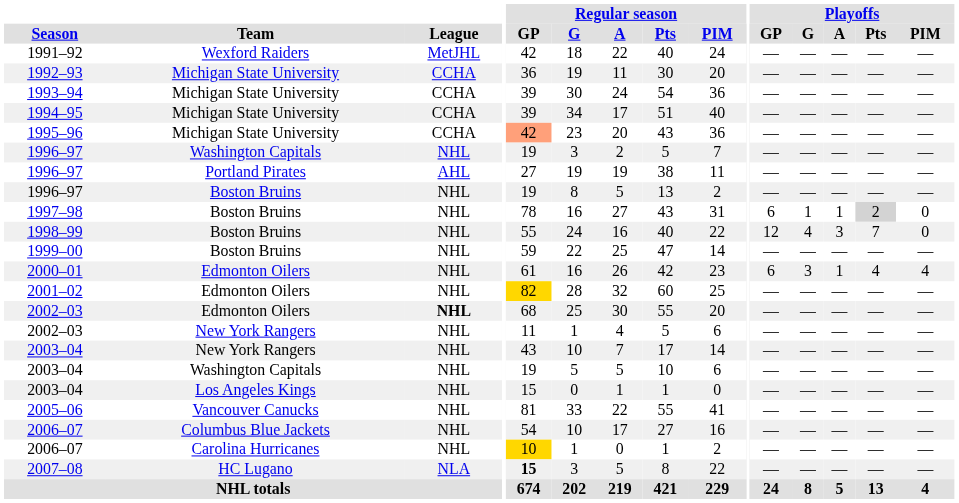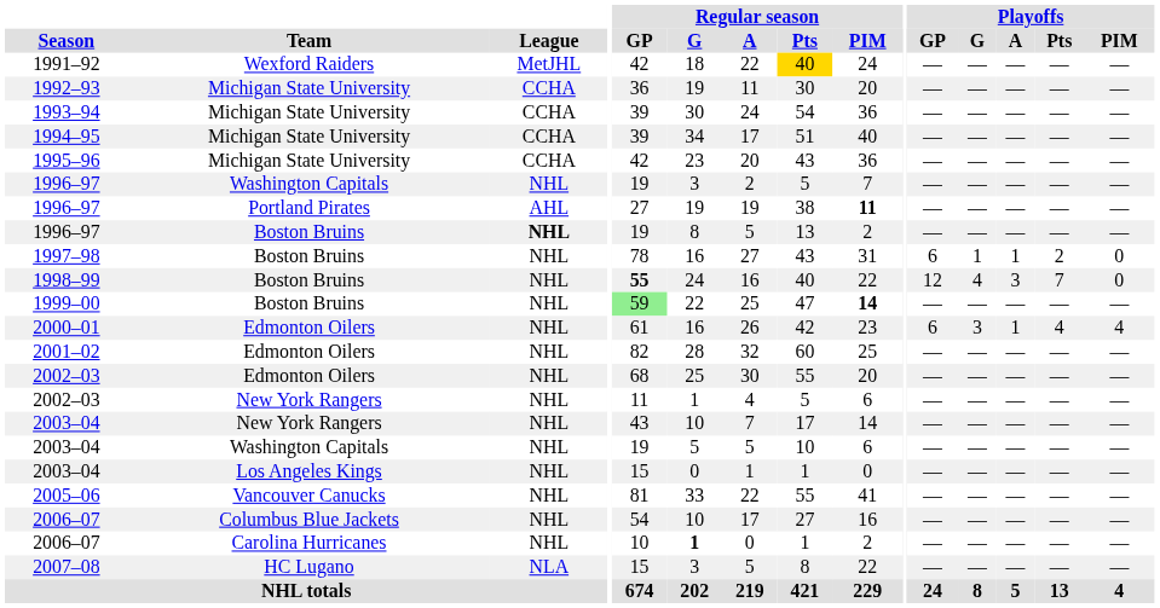1991–92 | Regular season / Pts: no background -> gold background
1995–96 | Regular season / GP: lightsalmon background -> no background
1996–97 / Portland Pirates | Regular season / PIM: normal -> bold
1996–97 / Boston Bruins | League: normal -> bold
1997–98 | Playoffs / Pts: lightgrey background -> no background
1998–99 | Regular season / GP: normal -> bold
1999–00 | Regular season / GP: no background -> lightgreen background
1999–00 | Regular season / PIM: normal -> bold
2001–02 | Regular season / GP: gold background -> no background
2002–03 / Edmonton Oilers | League: bold -> normal
2006–07 / Carolina Hurricanes | Regular season / GP: gold background -> no background
2006–07 / Carolina Hurricanes | Regular season / G: normal -> bold
2007–08 | Regular season / GP: bold -> normal
